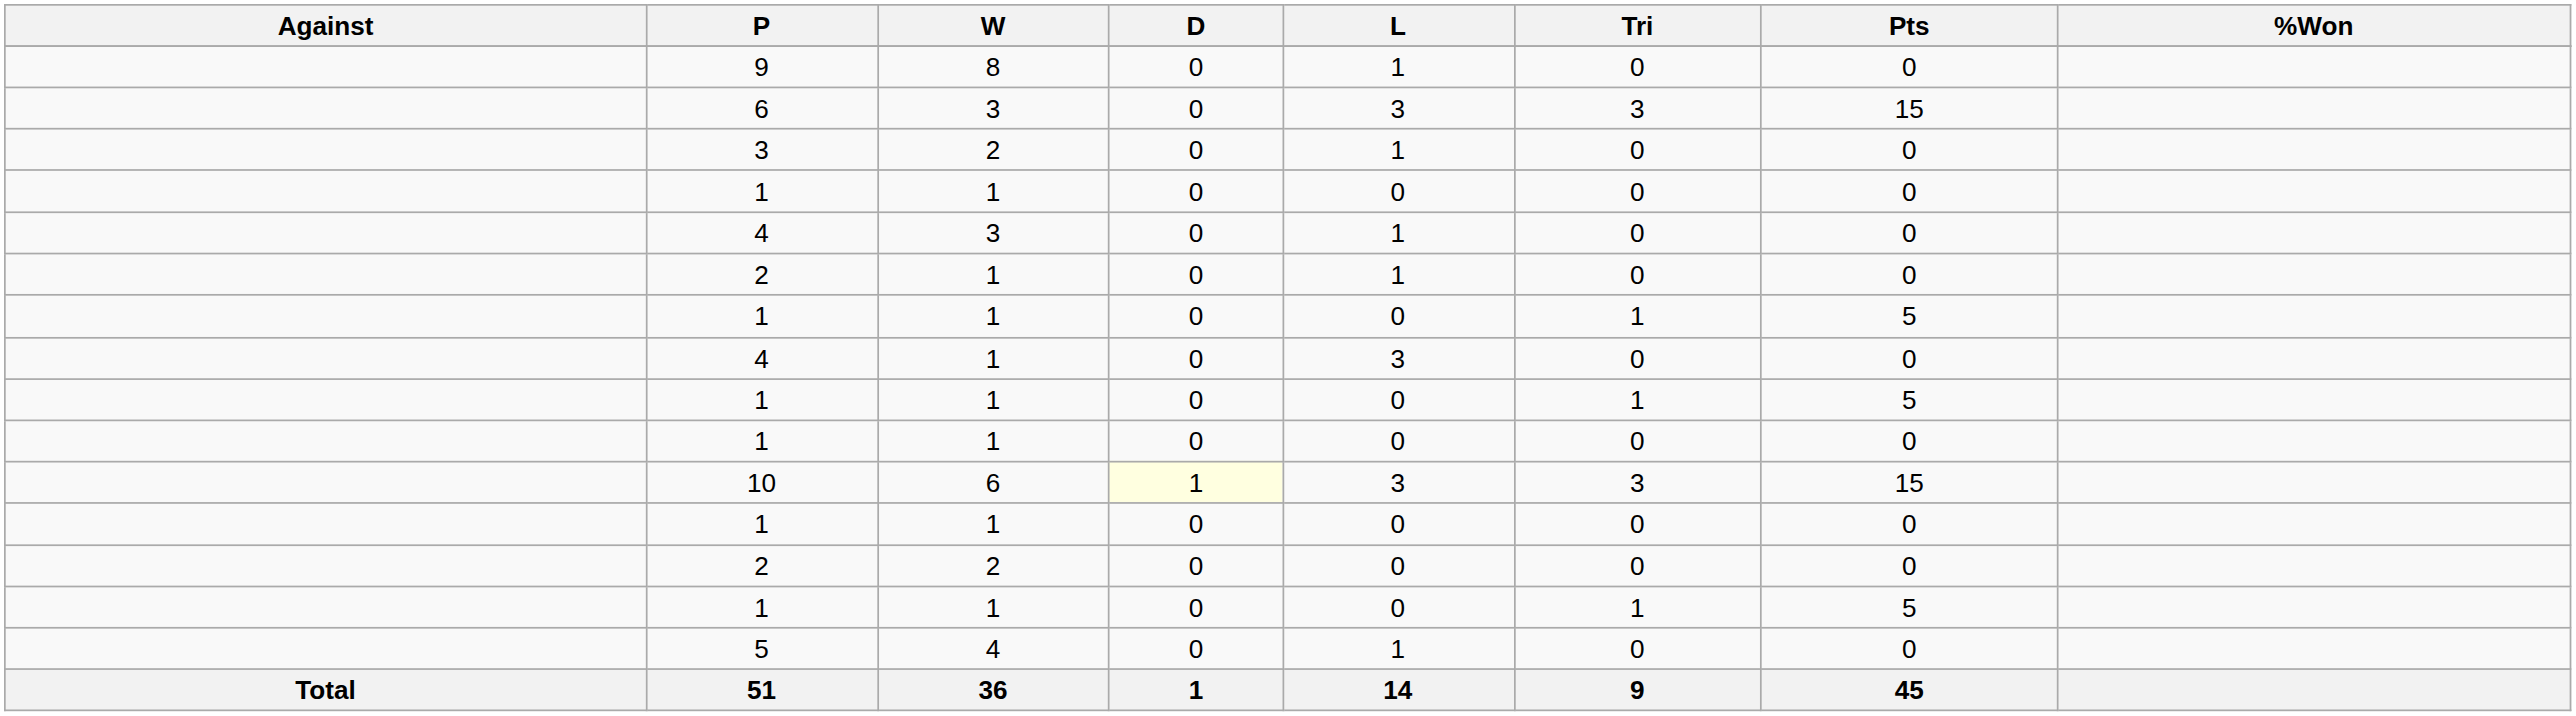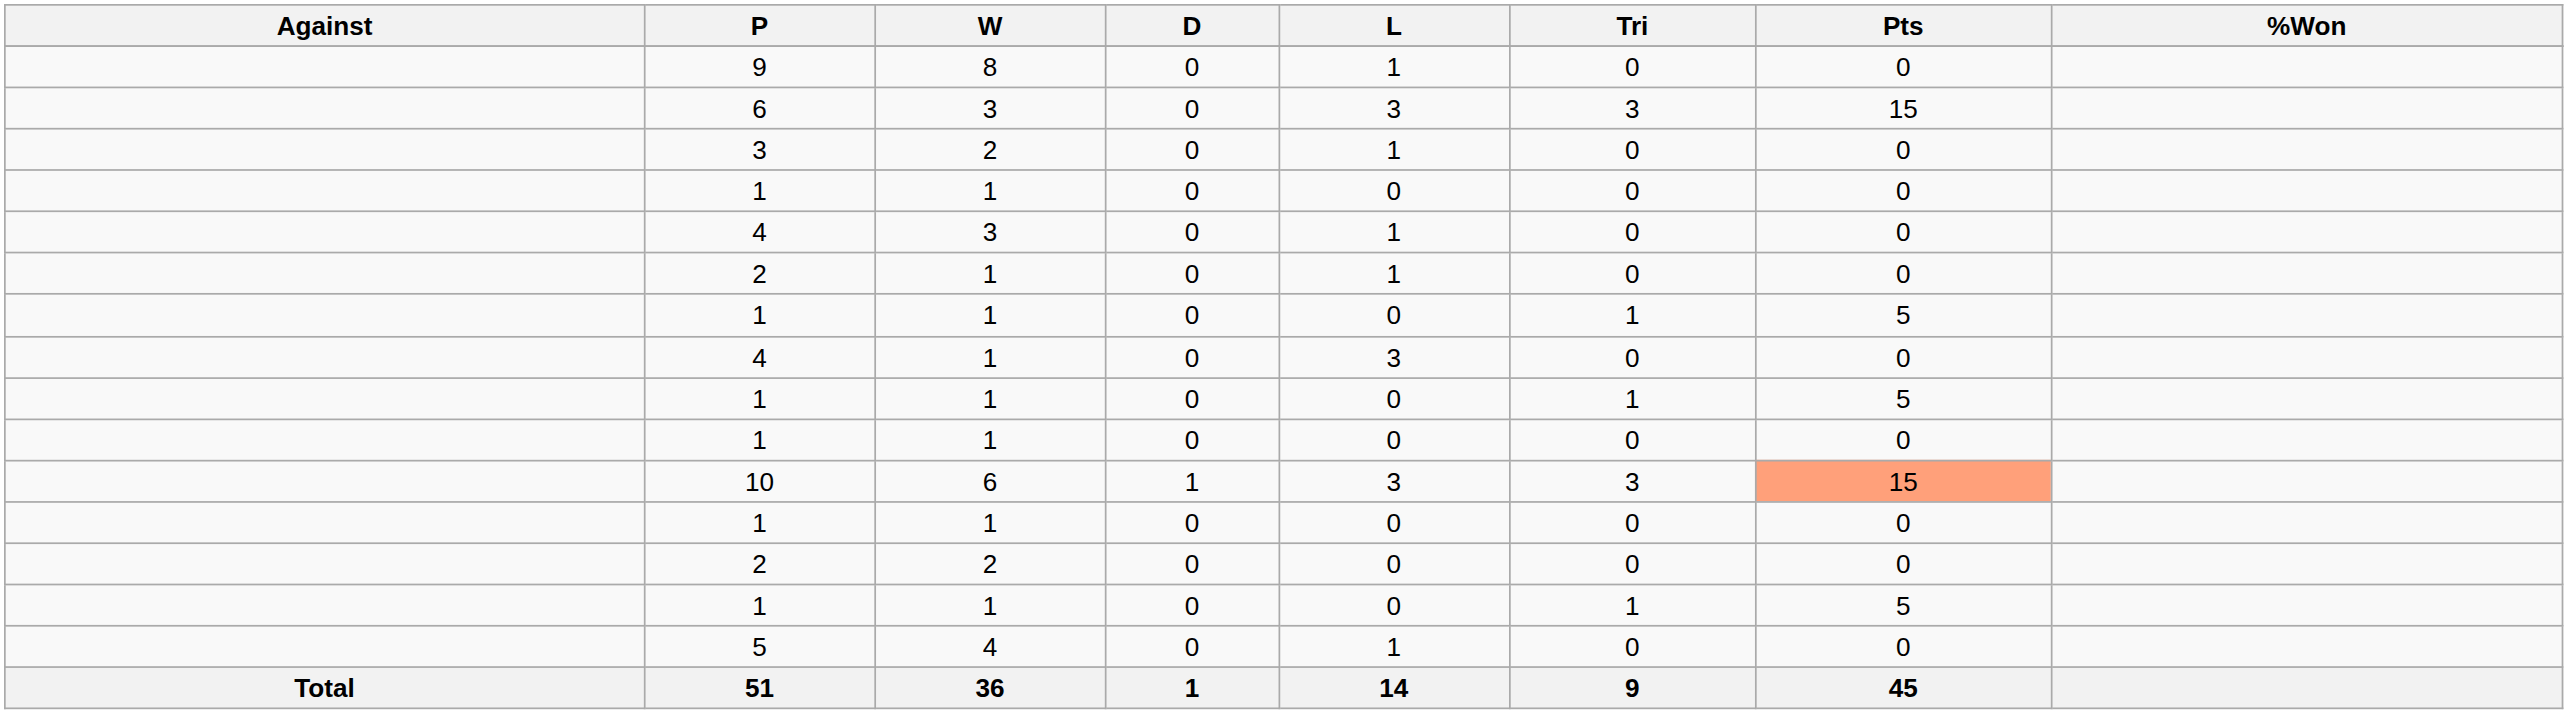10 | D: lightyellow background -> no background
10 | Pts: no background -> lightsalmon background
